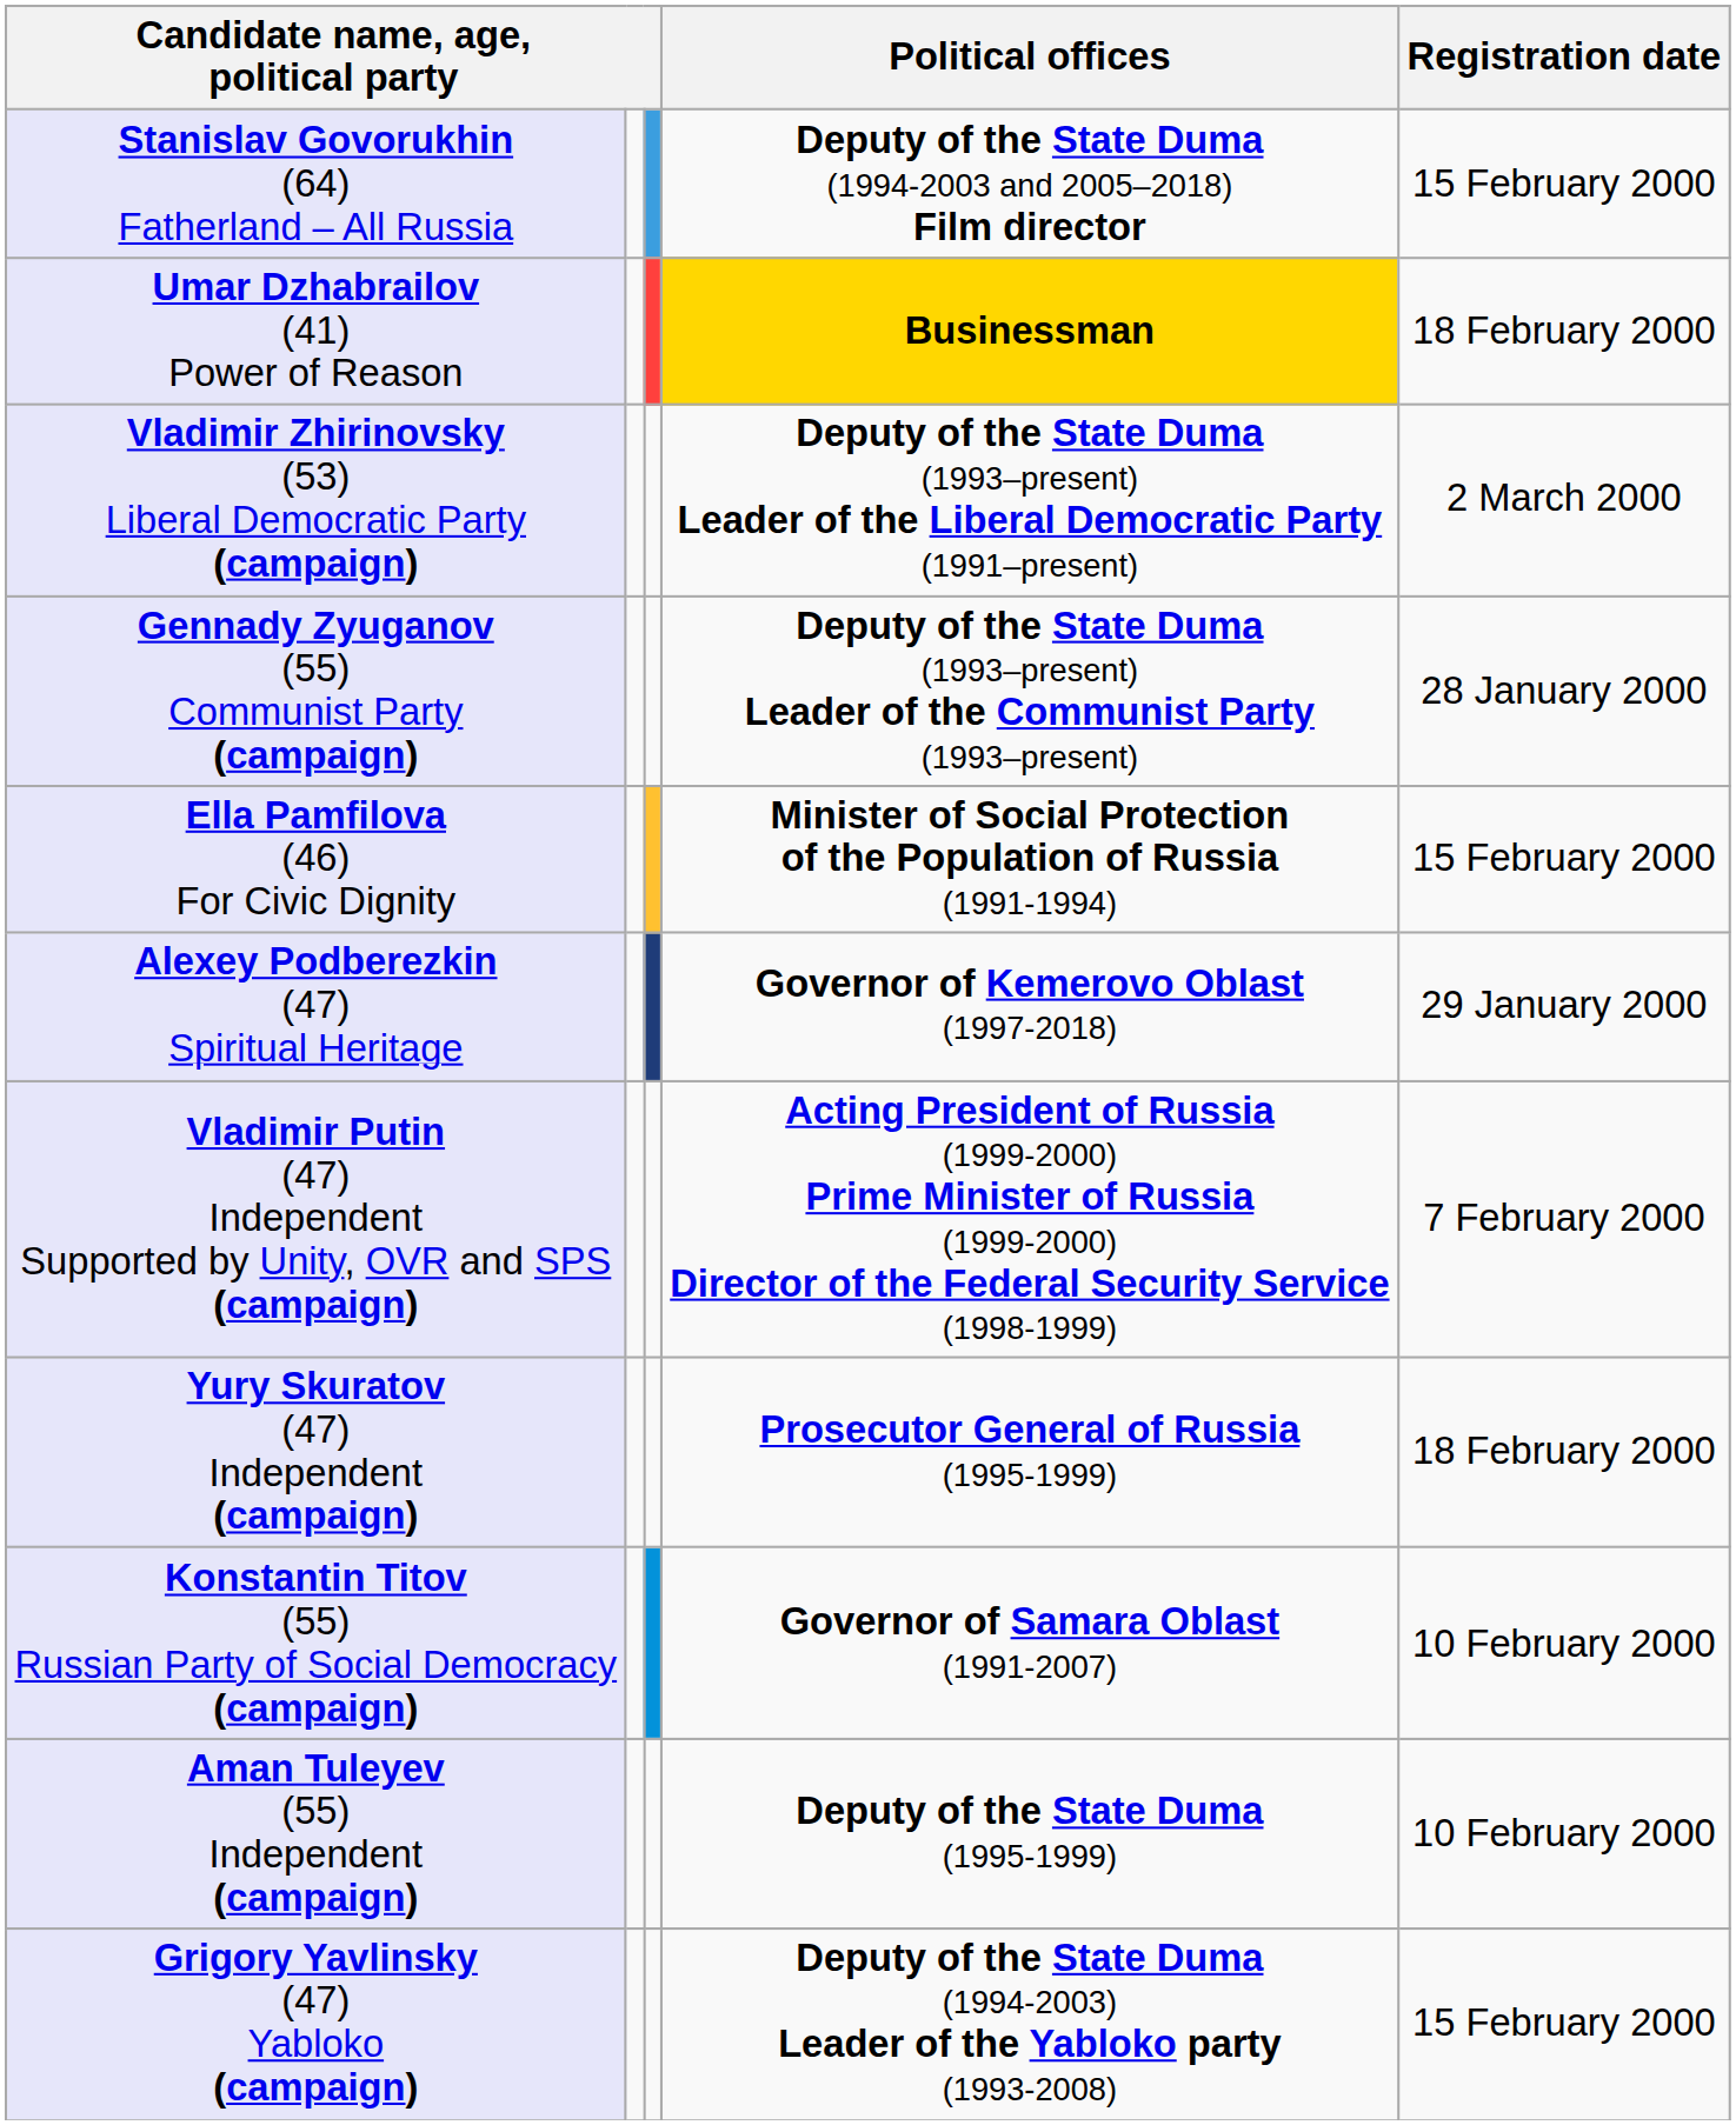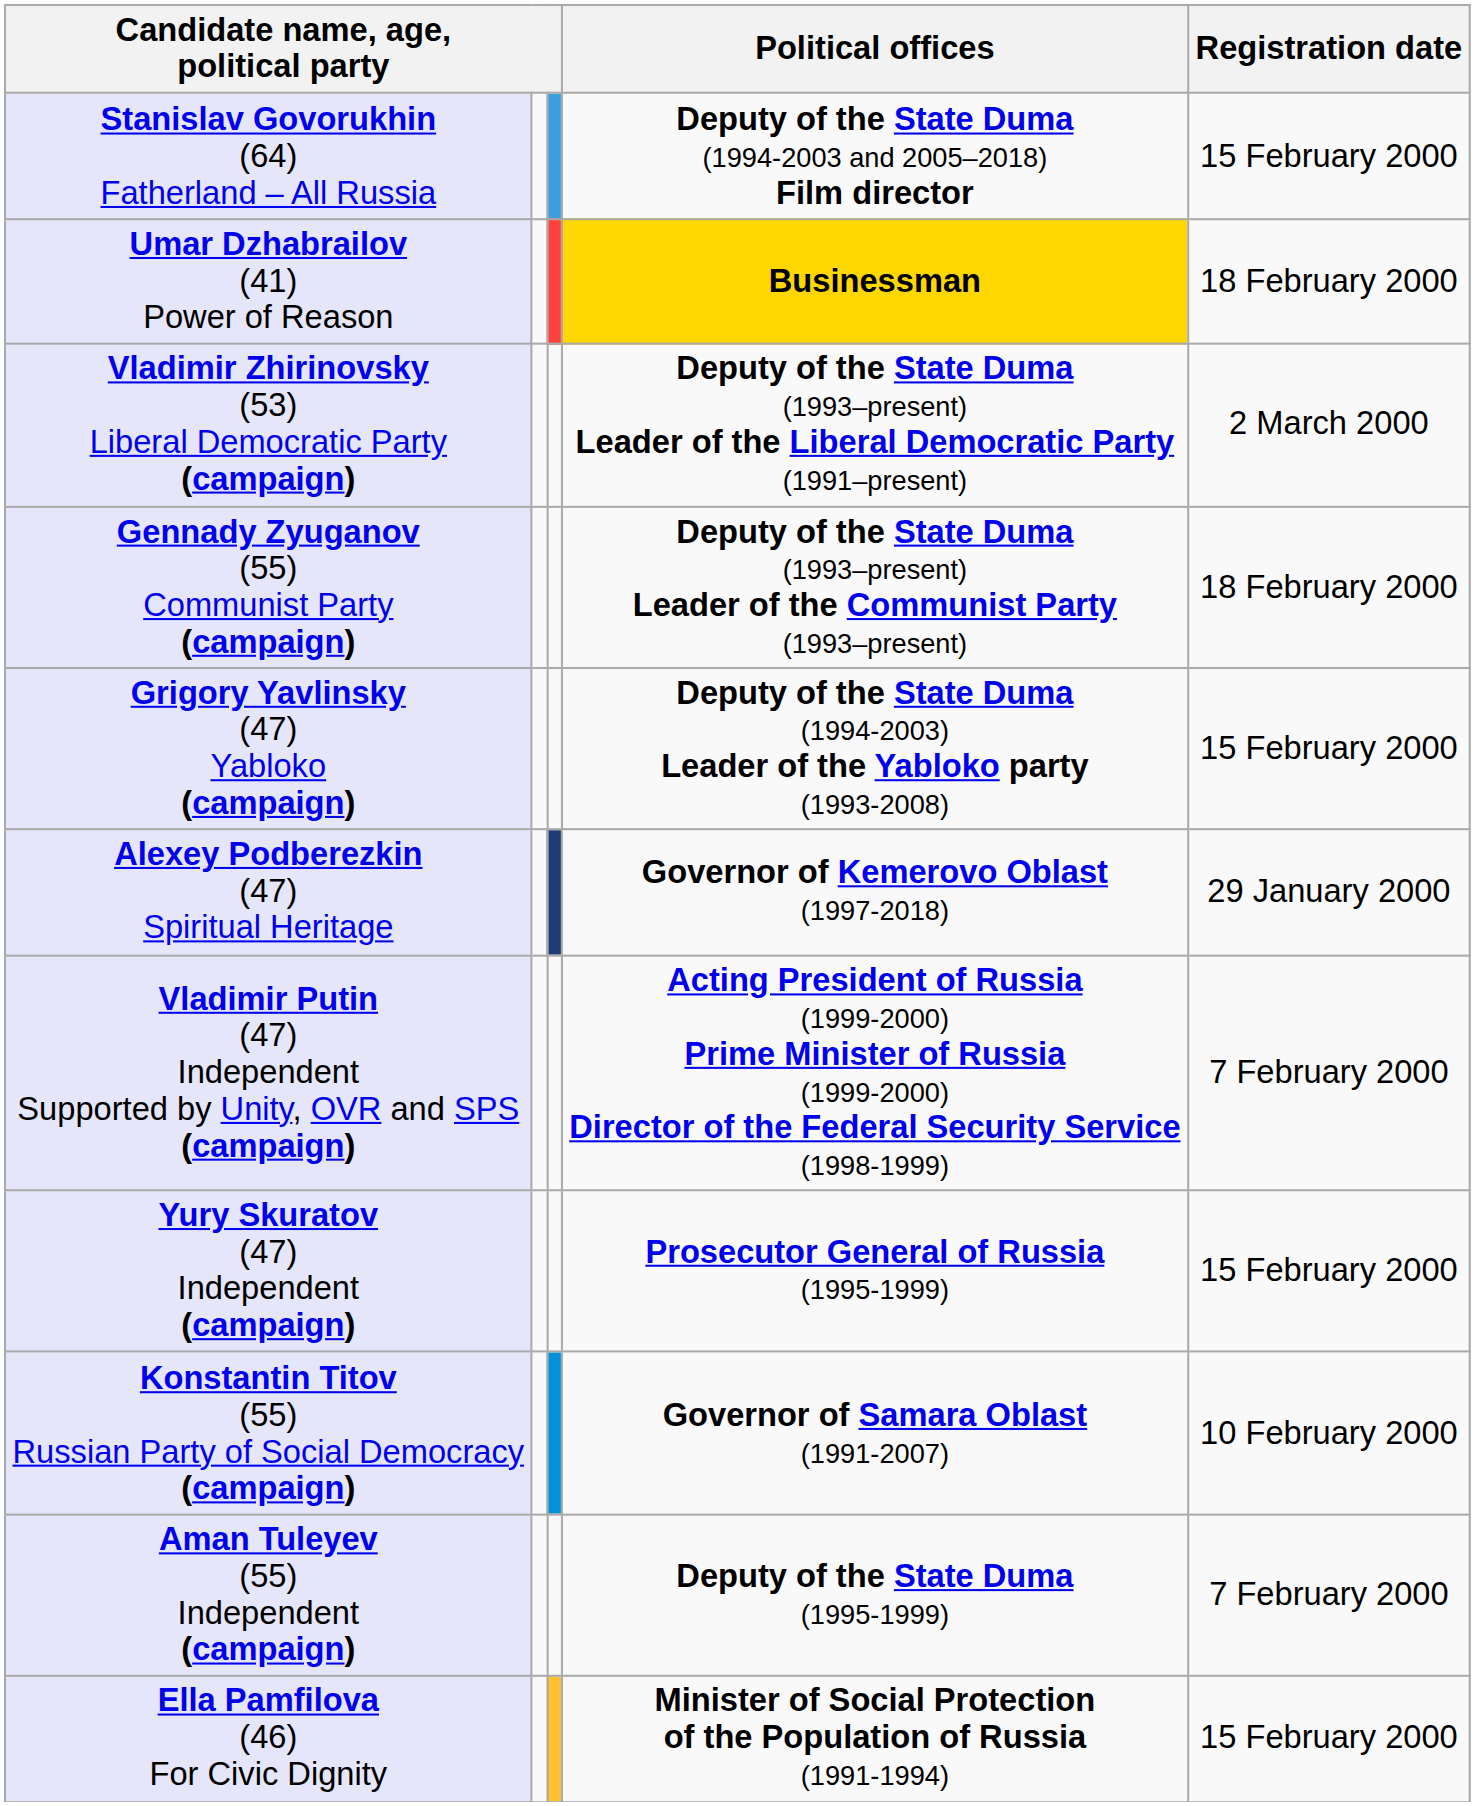Gennady Zyuganov (55) Communist Party (campaign) | Registration date: 28 January 2000 -> 18 February 2000
rows swapped: Ella Pamfilova (46) For Civic Dignity <-> Grigory Yavlinsky (47) Yabloko (campaign)
Yury Skuratov (47) Independent (campaign) | Registration date: 18 February 2000 -> 15 February 2000
Aman Tuleyev (55) Independent (campaign) | Registration date: 10 February 2000 -> 7 February 2000
